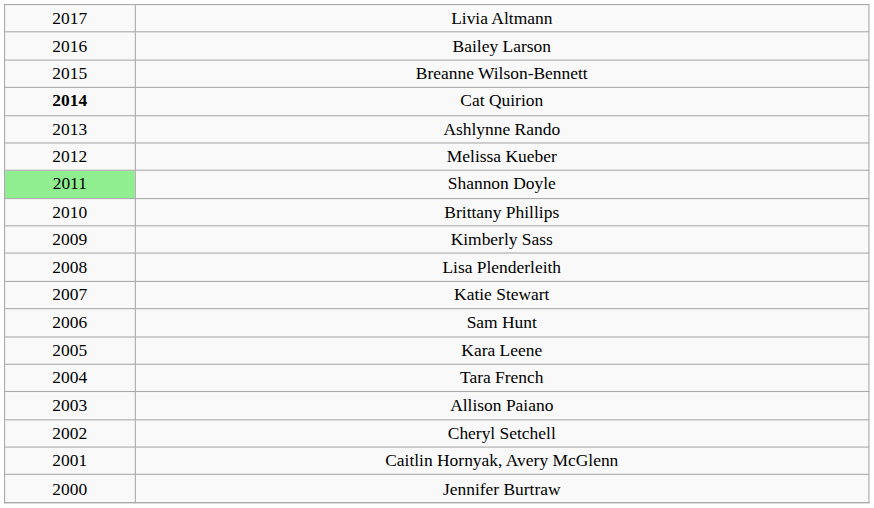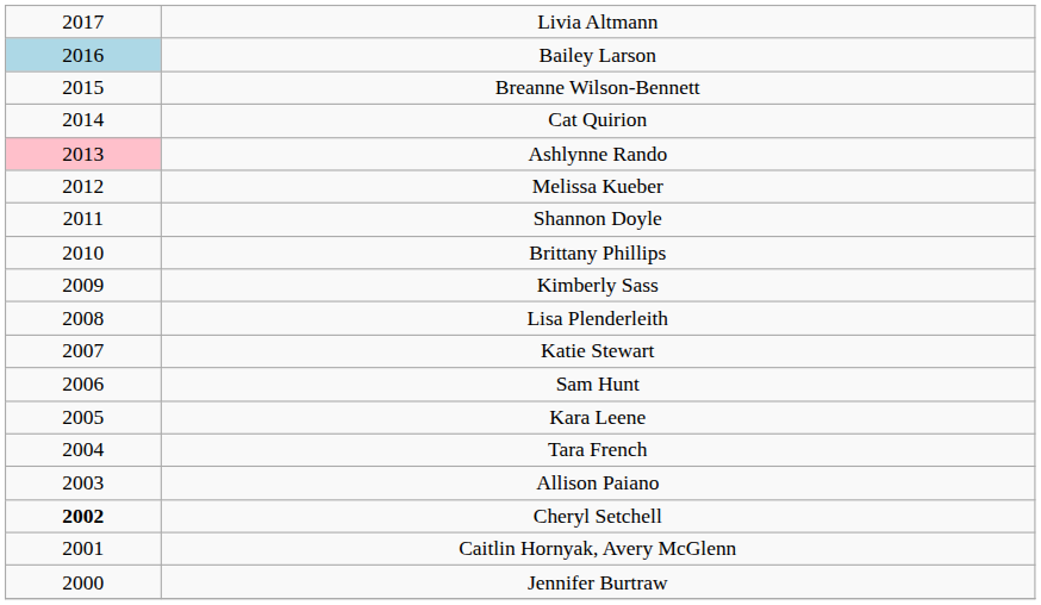Bailey Larson | column 1: no background -> lightblue background
Cat Quirion | column 1: bold -> normal
Ashlynne Rando | column 1: no background -> pink background
Shannon Doyle | column 1: lightgreen background -> no background
Cheryl Setchell | column 1: normal -> bold
